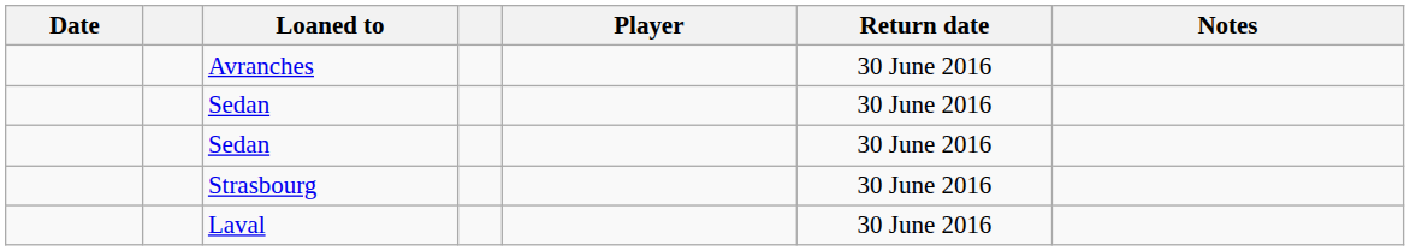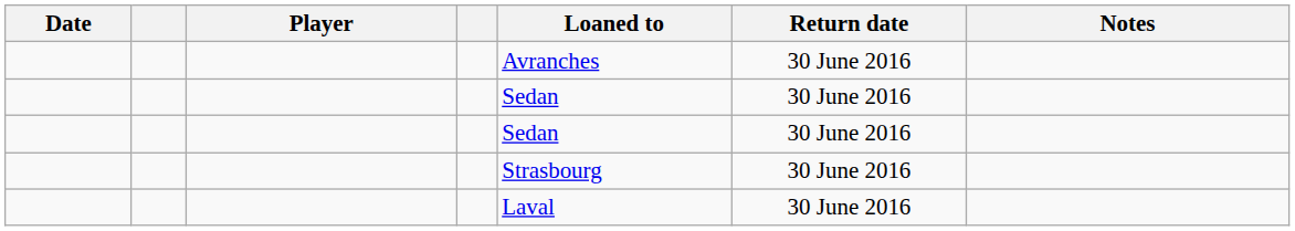columns swapped: Player <-> Loaned to
